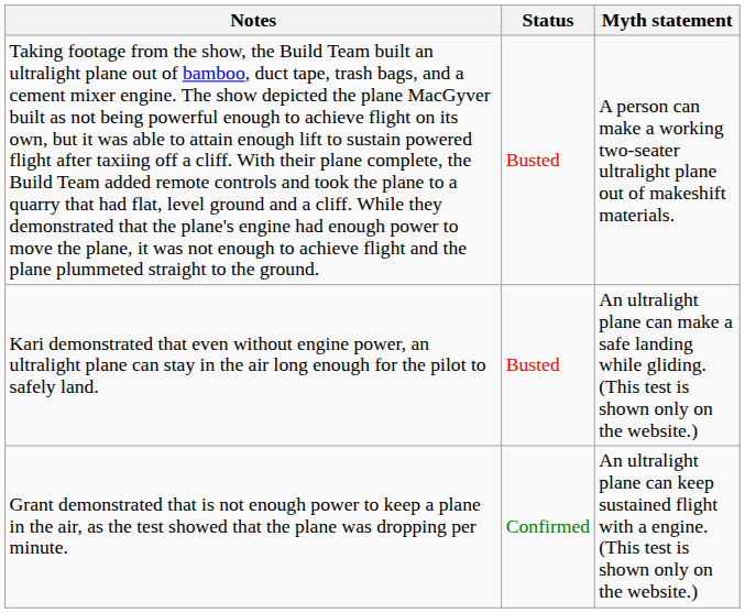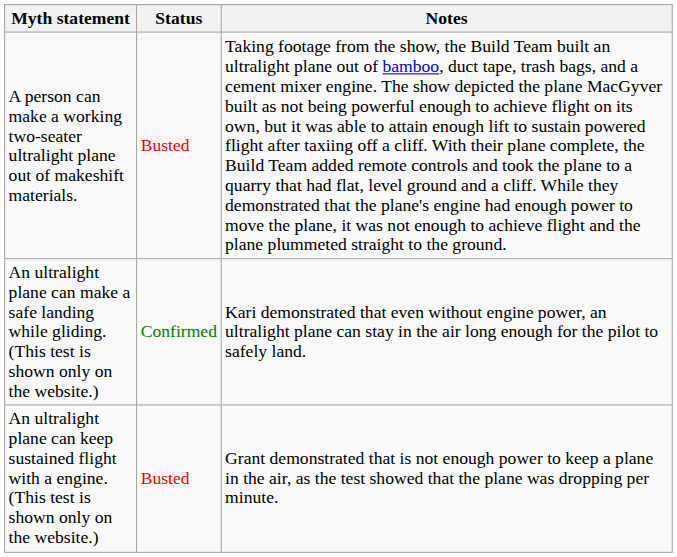columns swapped: Myth statement <-> Notes
row 3 | Status: Busted -> Confirmed
row 4 | Status: Confirmed -> Busted
